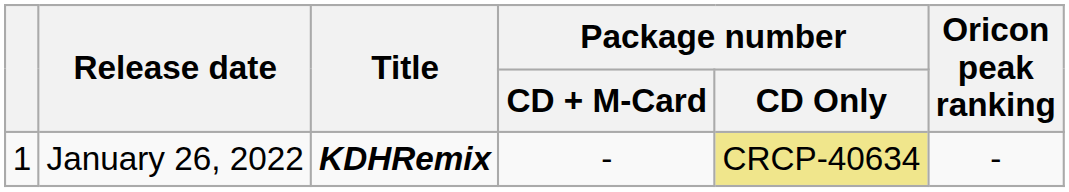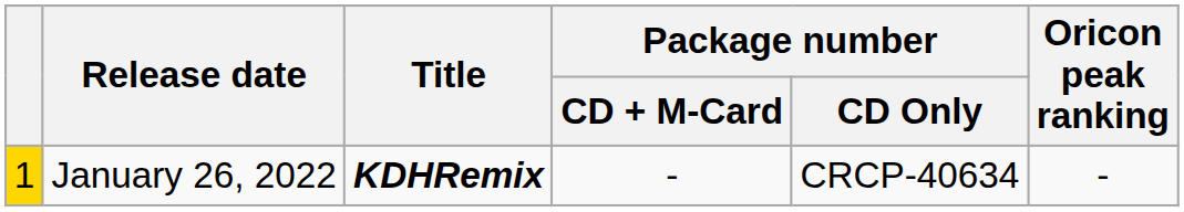January 26, 2022 | column 1: no background -> gold background
January 26, 2022 | Package number / CD Only: khaki background -> no background
